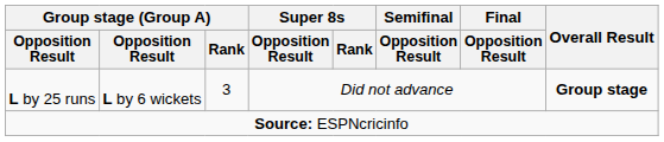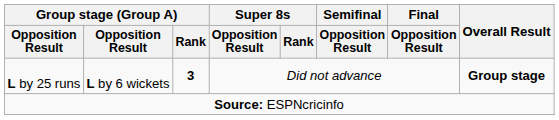L by 25 runs | Group stage (Group A) / Rank: normal -> bold
